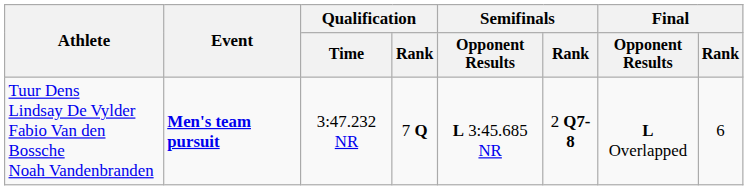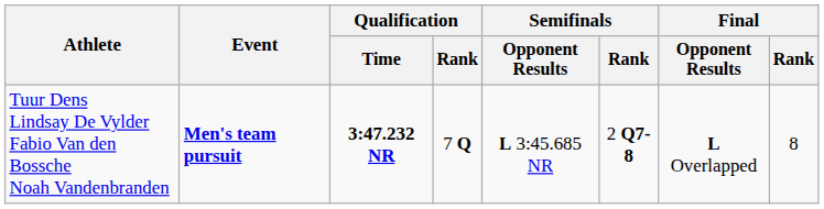row 3 | Qualification / Time: normal -> bold
row 3 | Final / Rank: 6 -> 8
